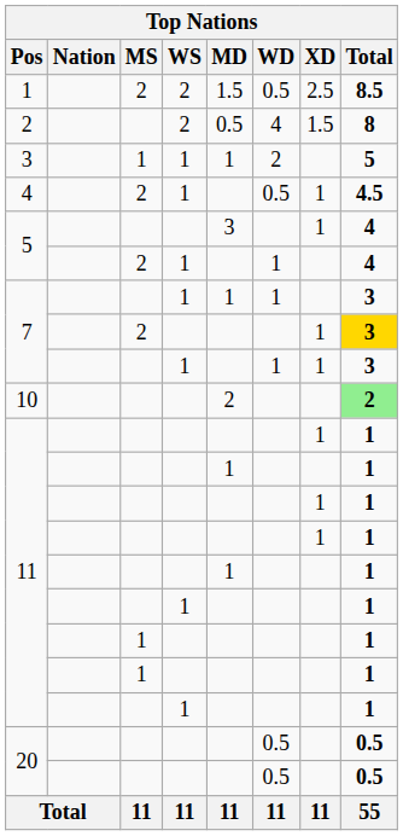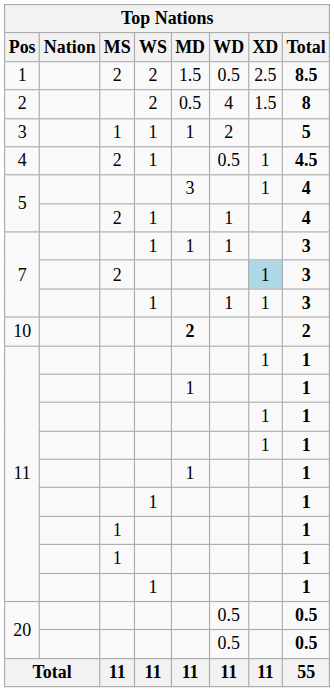7 / 2 | XD: no background -> lightblue background
7 / 2 | Total: gold background -> no background
10 | MD: normal -> bold
10 | Total: lightgreen background -> no background
